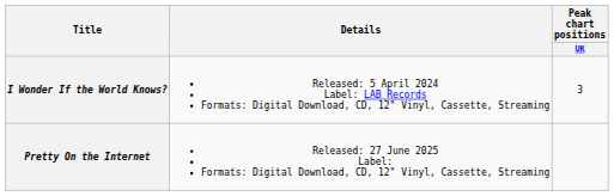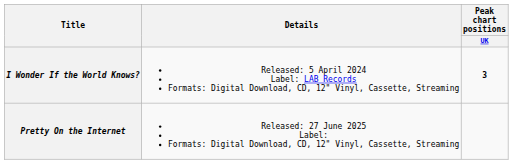I Wonder If the World Knows? | Peak chart positions / UK: normal -> bold
